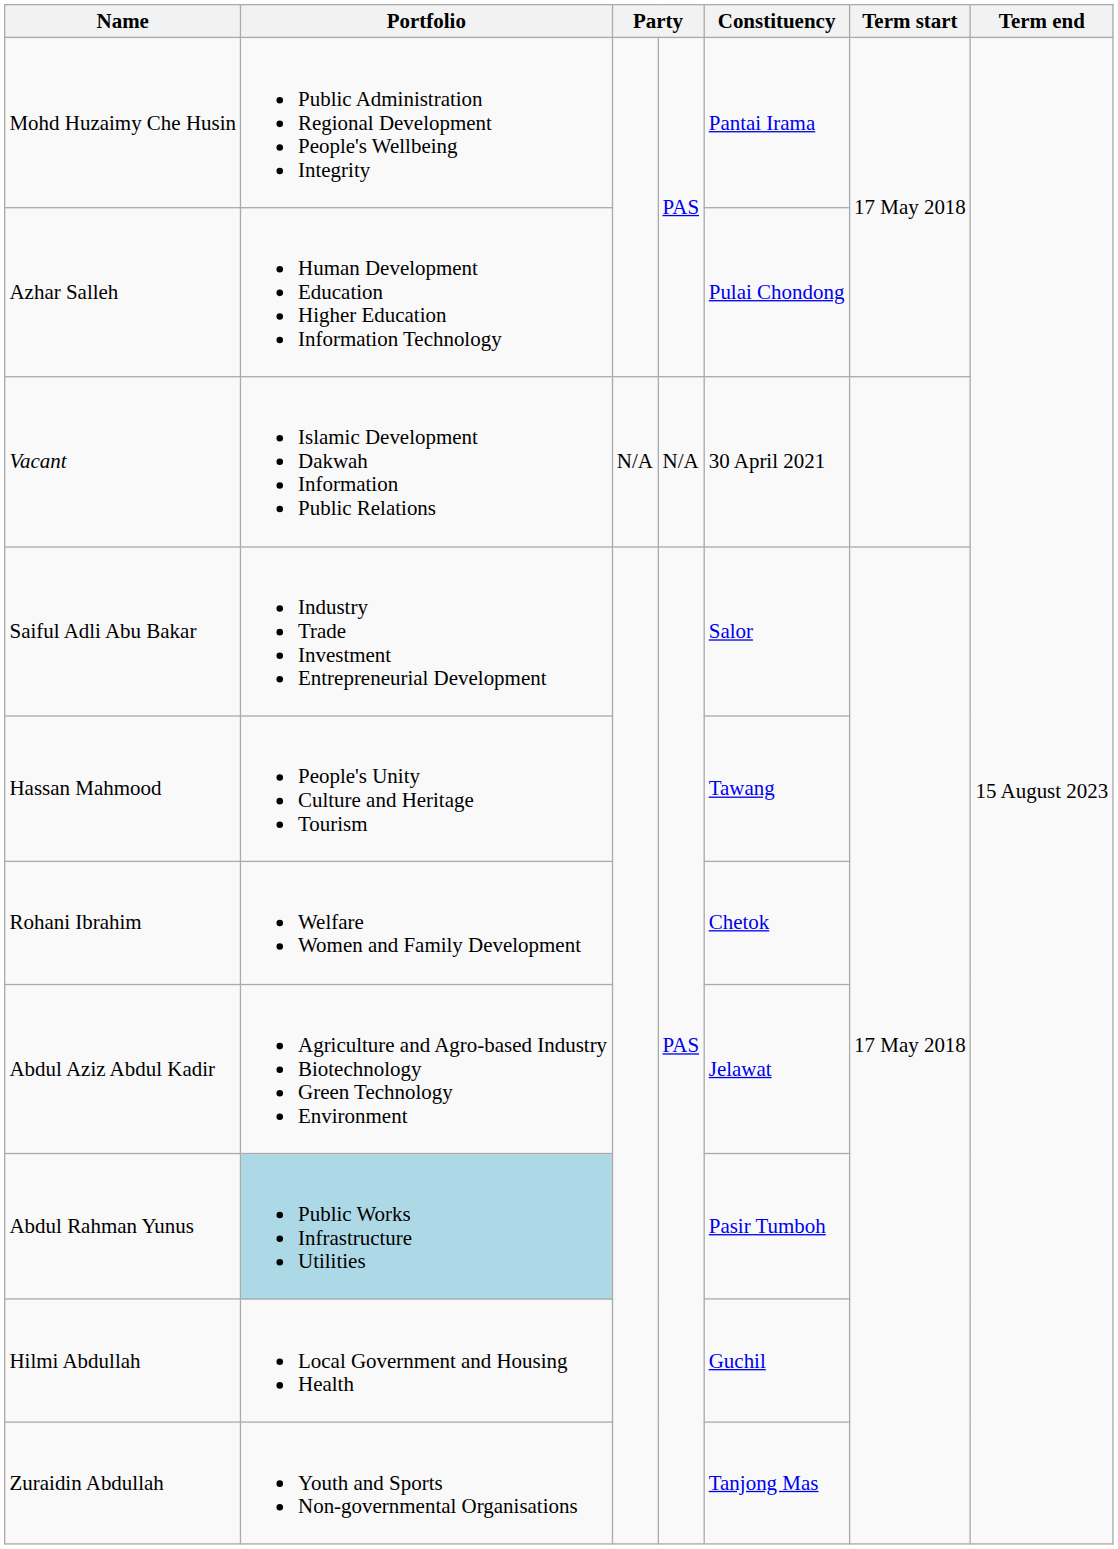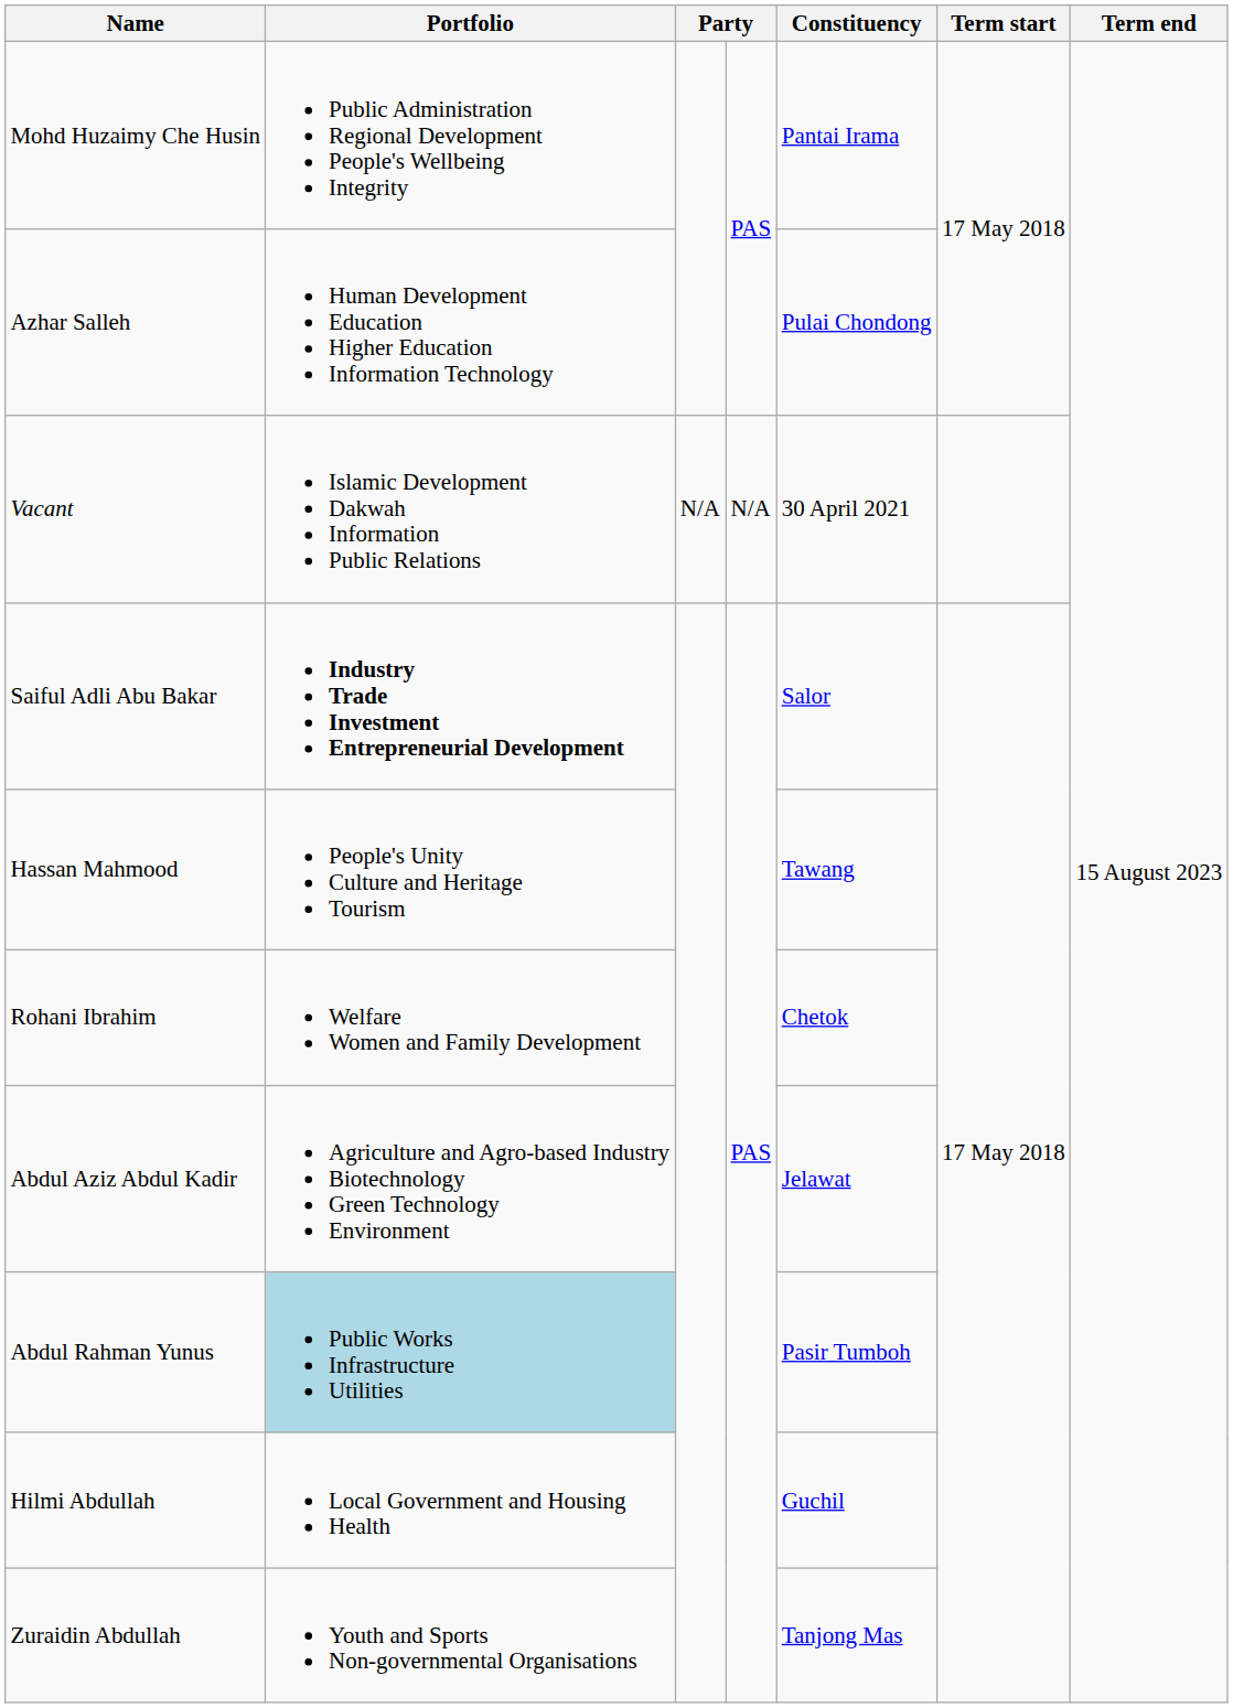Saiful Adli Abu Bakar | Portfolio: normal -> bold
